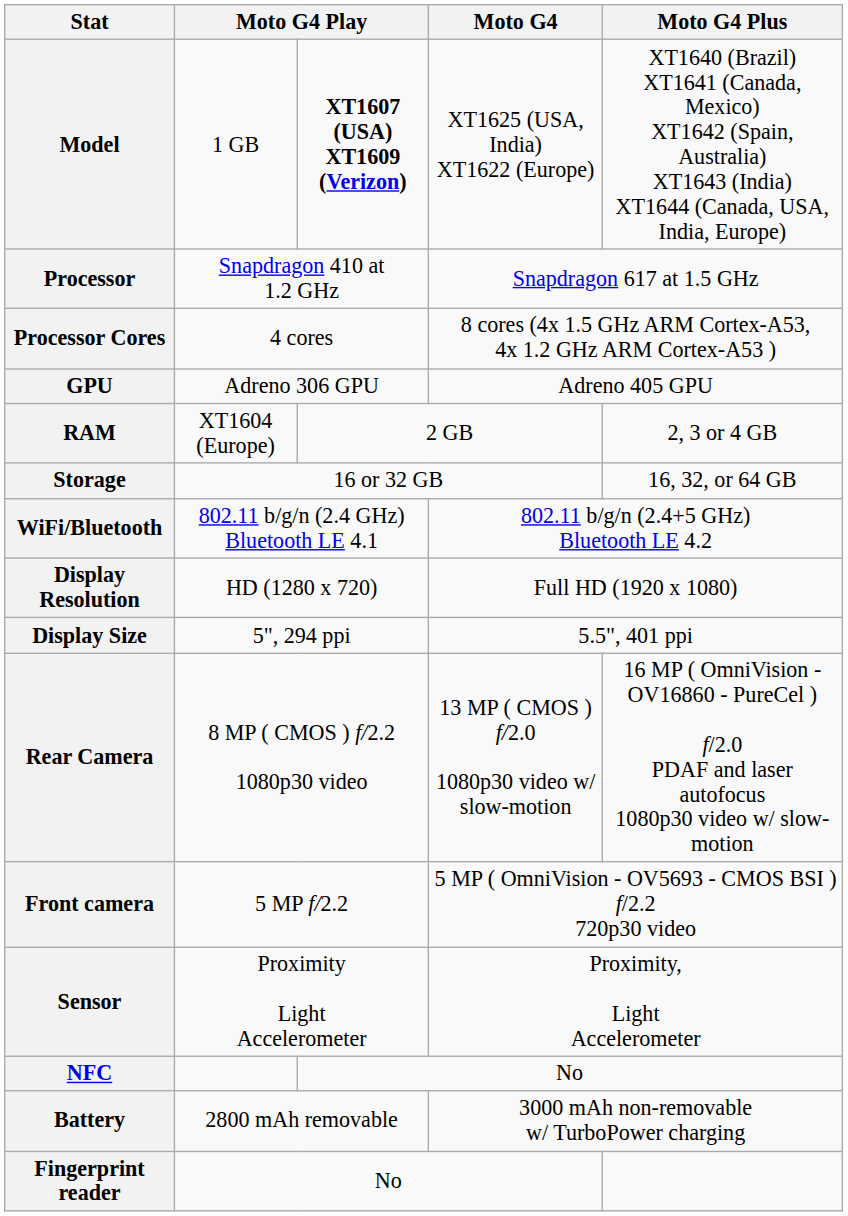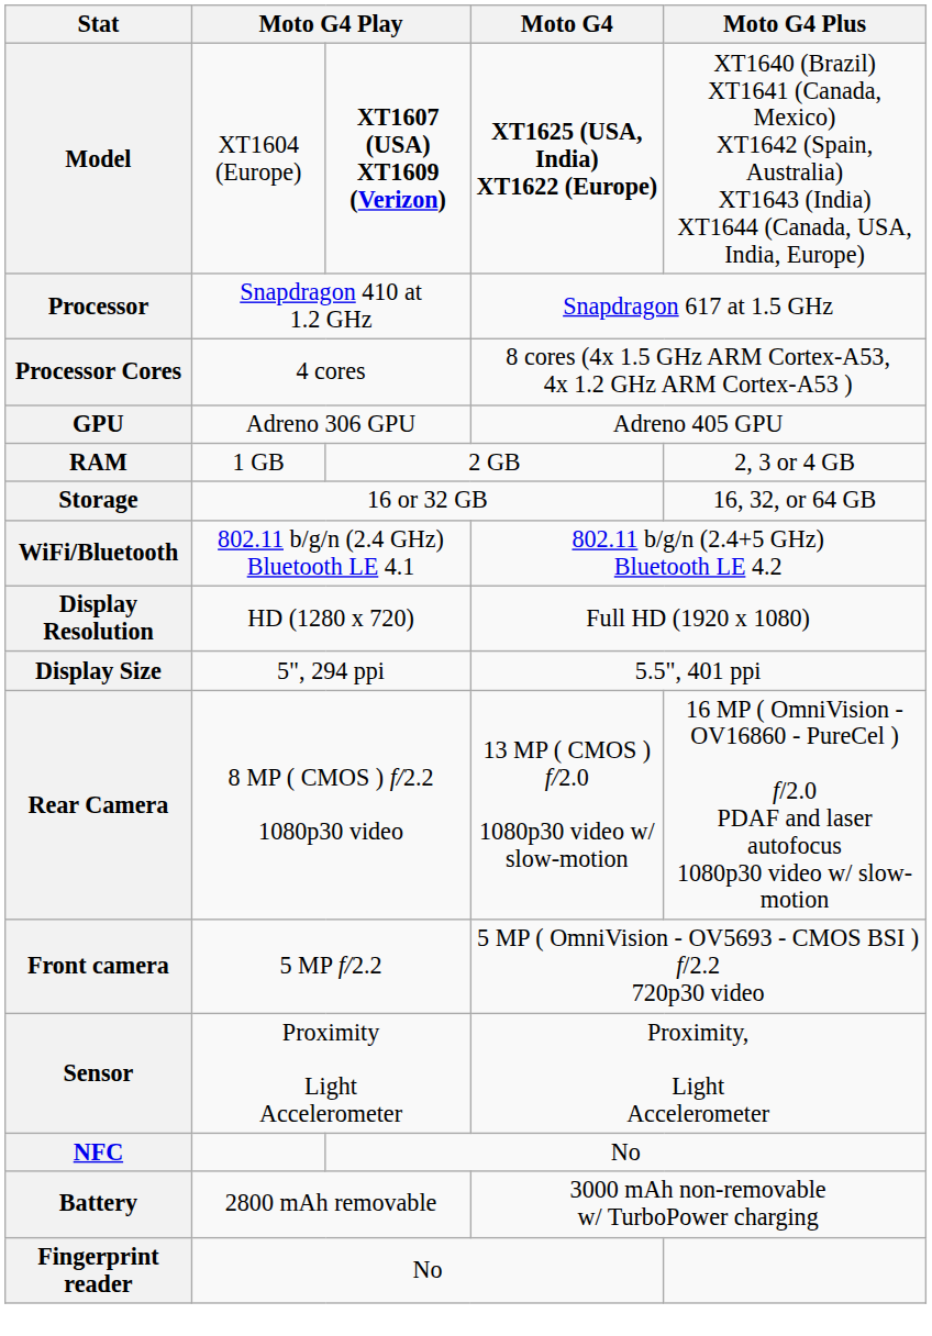Model | column 2: 1 GB -> XT1604 (Europe)
Model | Moto G4: normal -> bold
RAM | column 2: XT1604 (Europe) -> 1 GB
